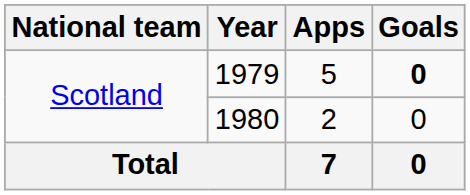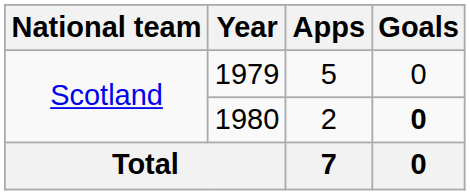1979 | Goals: bold -> normal
1980 | Goals: normal -> bold
